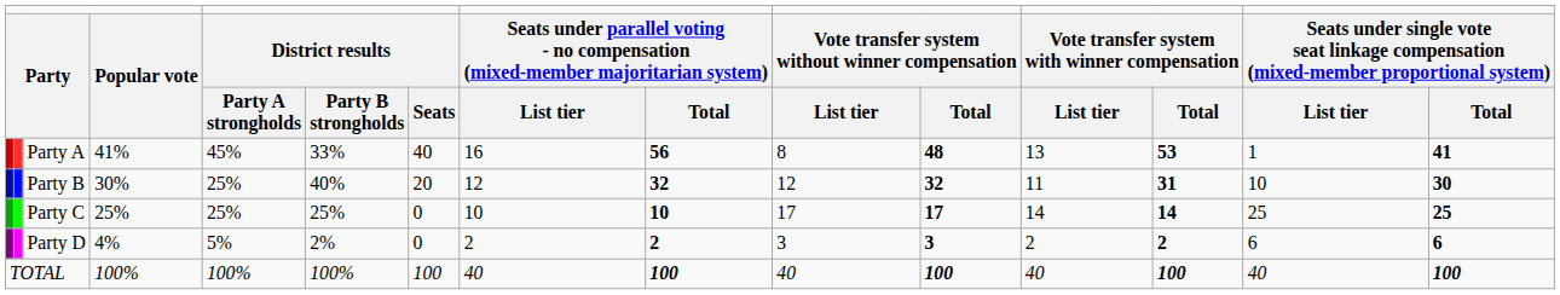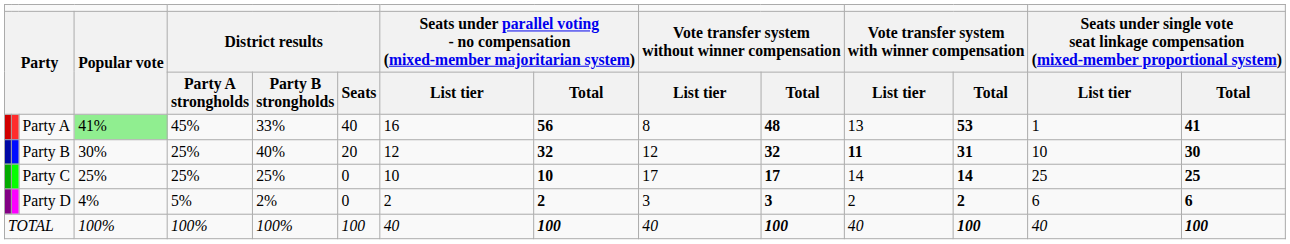Party A | column 4: no background -> lightgreen background
Party B | column 12: normal -> bold
